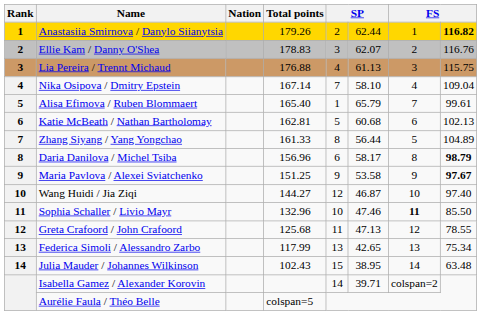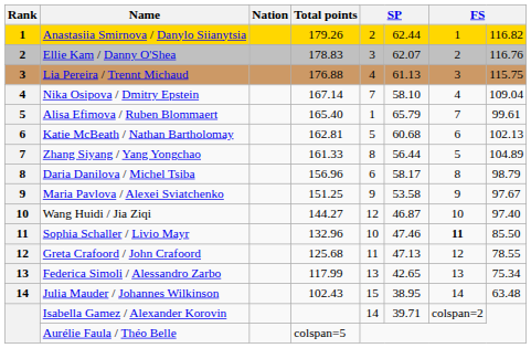Anastasiia Smirnova / Danylo Siianytsia | column 8: bold -> normal
Daria Danilova / Michel Tsiba | column 8: bold -> normal
Maria Pavlova / Alexei Sviatchenko | column 8: bold -> normal
